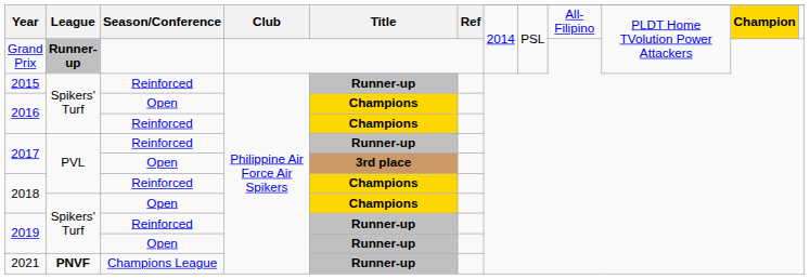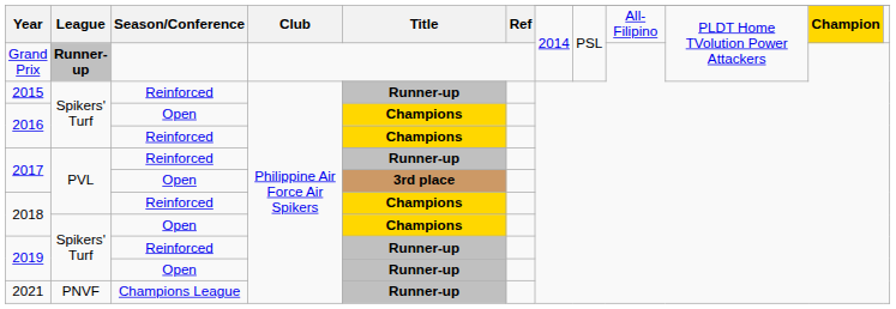2021 | League: bold -> normal
